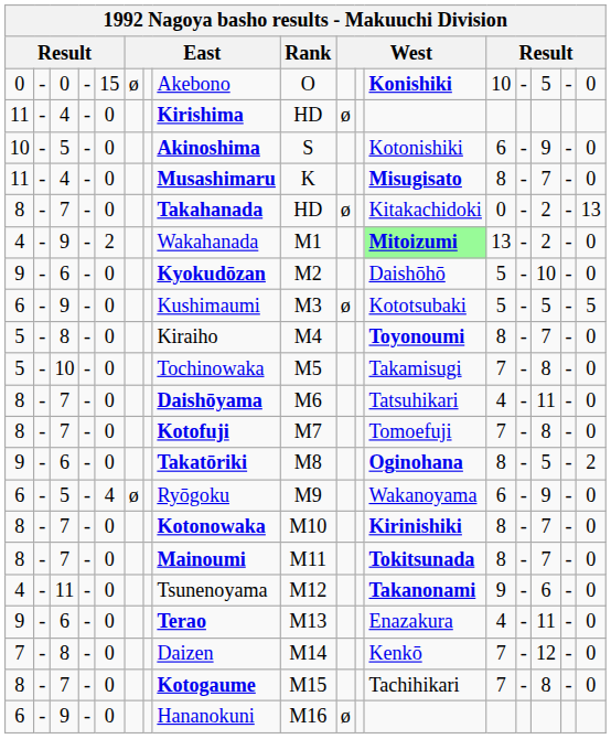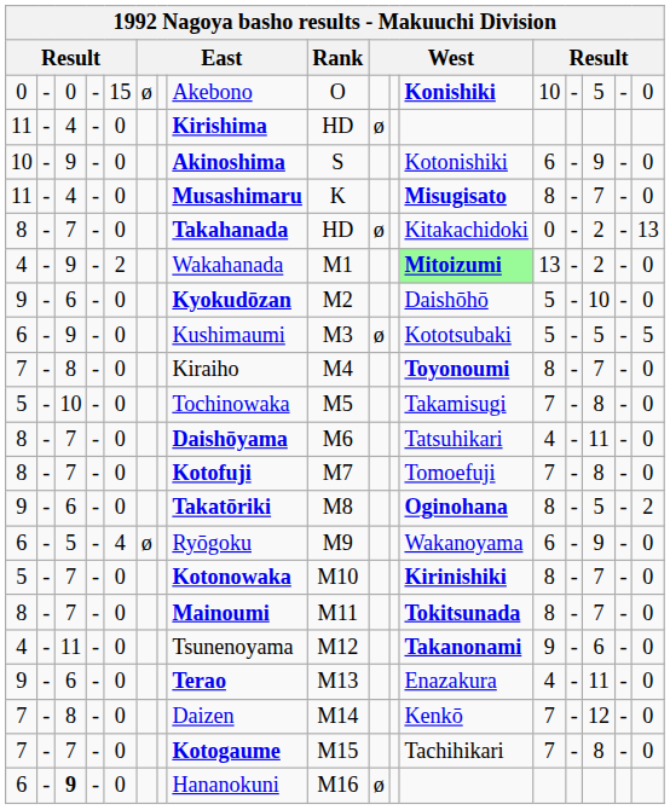row 5 | column 3: 5 -> 9
row 11 | column 1: 5 -> 7
row 17 | column 1: 8 -> 5
row 22 | column 1: 8 -> 7
row 23 | column 3: normal -> bold
